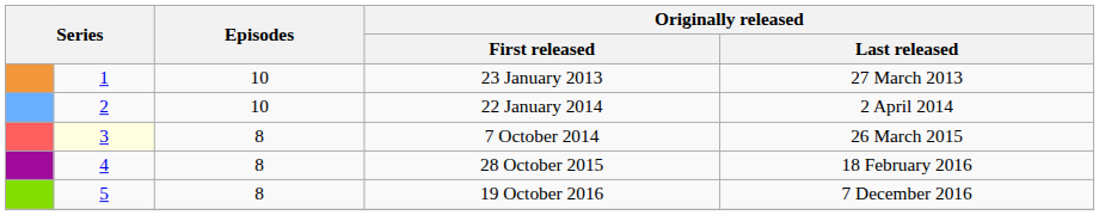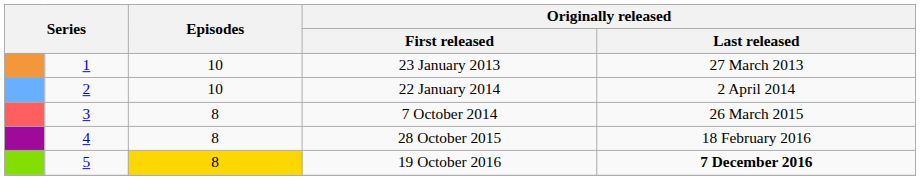7 October 2014 | column 2: lightyellow background -> no background
19 October 2016 | Episodes: no background -> gold background
19 October 2016 | Originally released / Last released: normal -> bold
